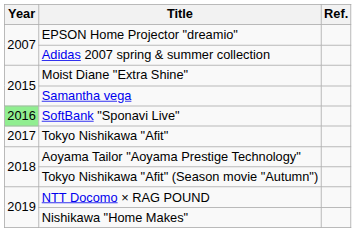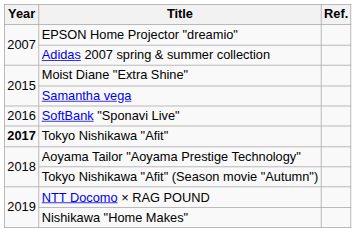SoftBank "Sponavi Live" | Year: lightgreen background -> no background
Tokyo Nishikawa "Afit" | Year: normal -> bold
